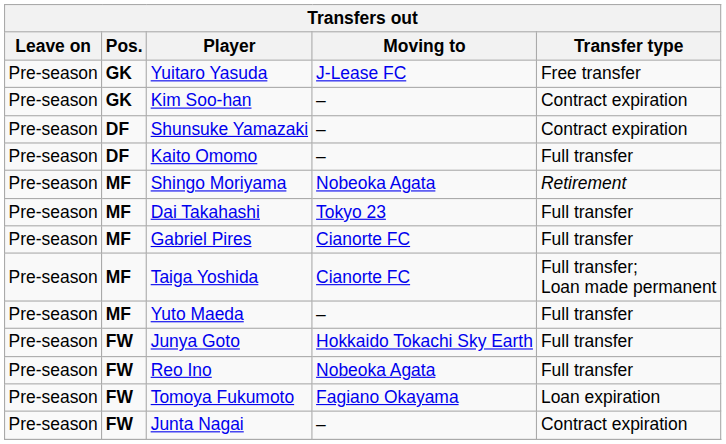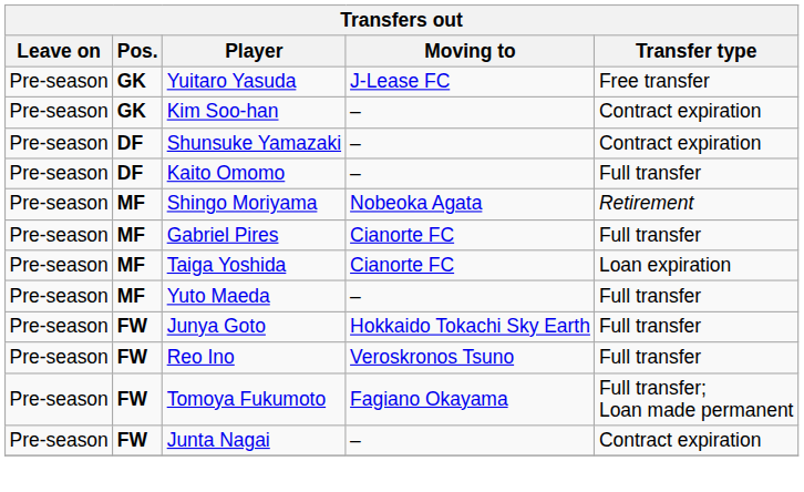- row: Pre-season | MF | Dai Takahashi | Tokyo 23 | Full transfer
Taiga Yoshida | Transfer type: Full transfer; Loan made permanent -> Loan expiration
Reo Ino | Moving to: Nobeoka Agata -> Veroskronos Tsuno
Tomoya Fukumoto | Transfer type: Loan expiration -> Full transfer; Loan made permanent
